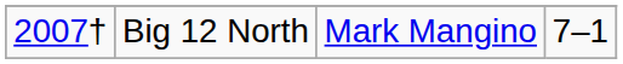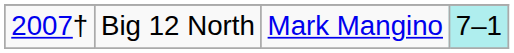Big 12 North | column 4: no background -> paleturquoise background
